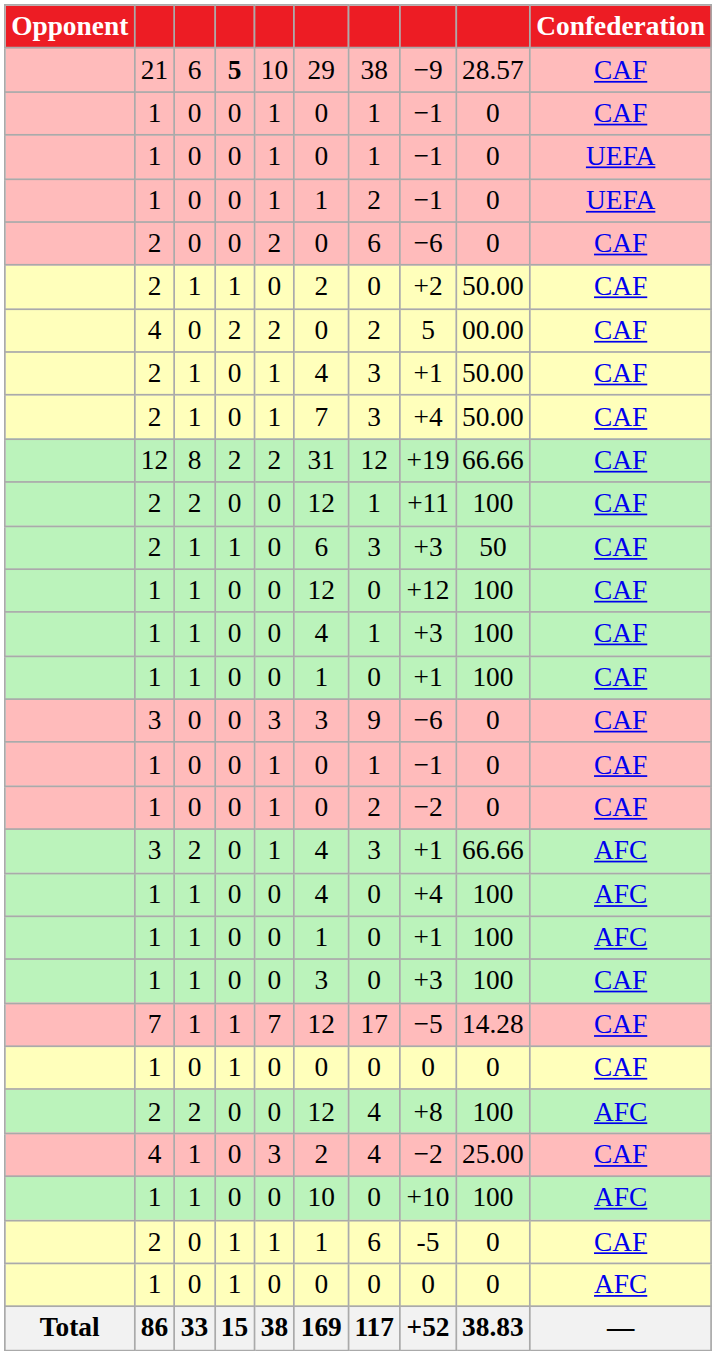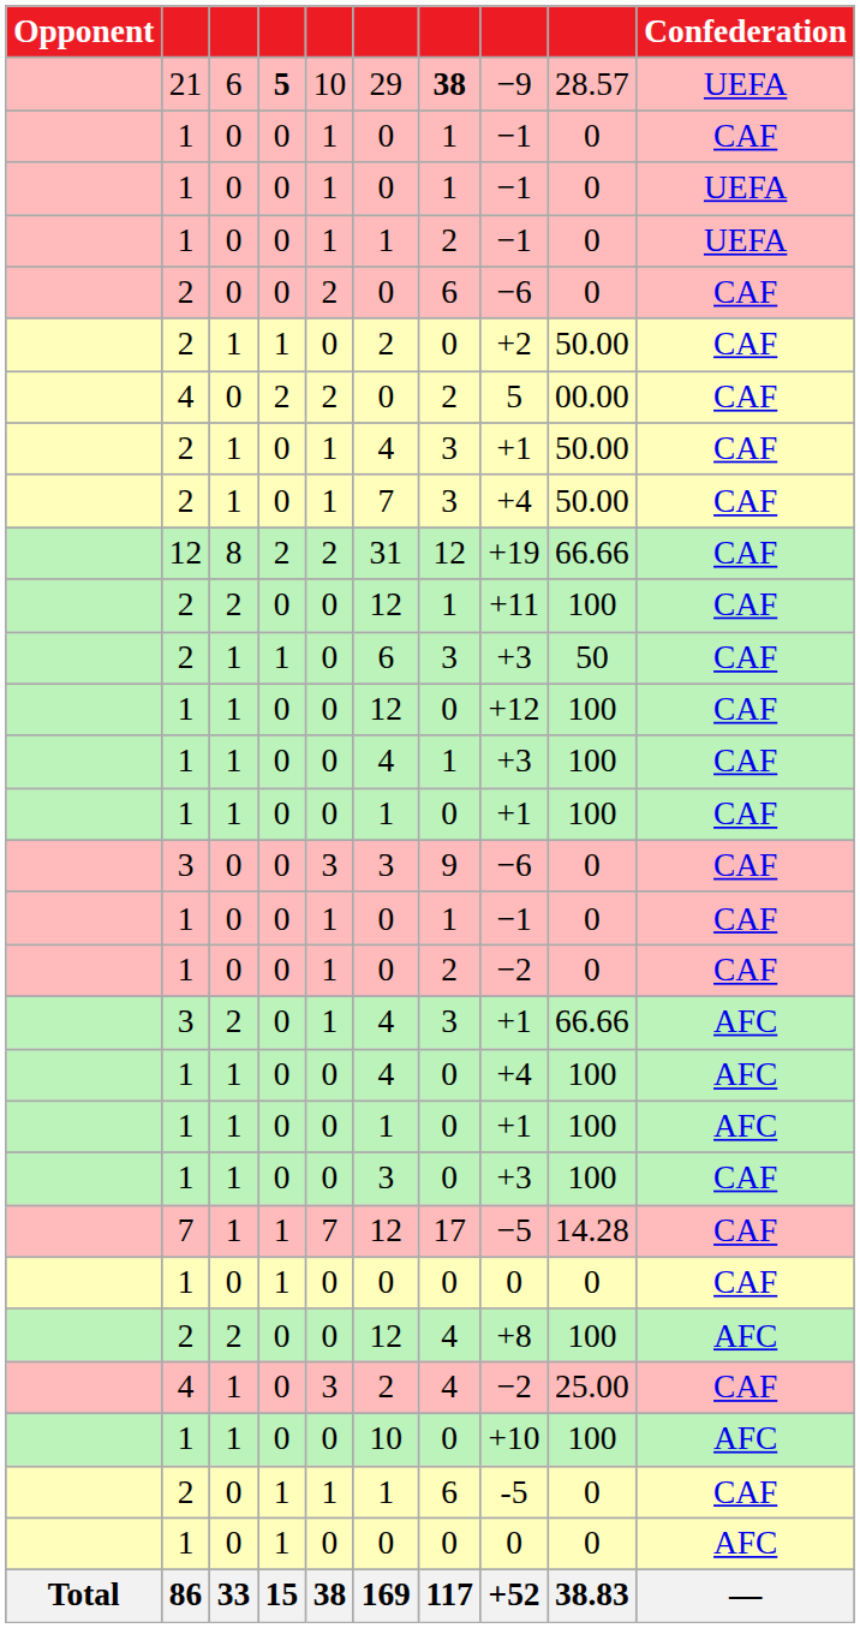21 | column 7: normal -> bold
21 | Confederation: CAF -> UEFA
